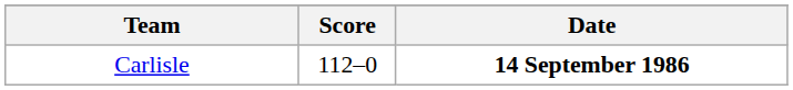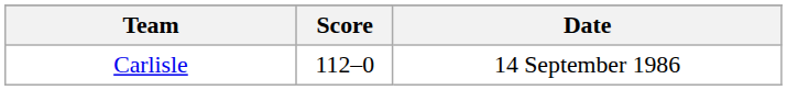Carlisle | Date: bold -> normal
